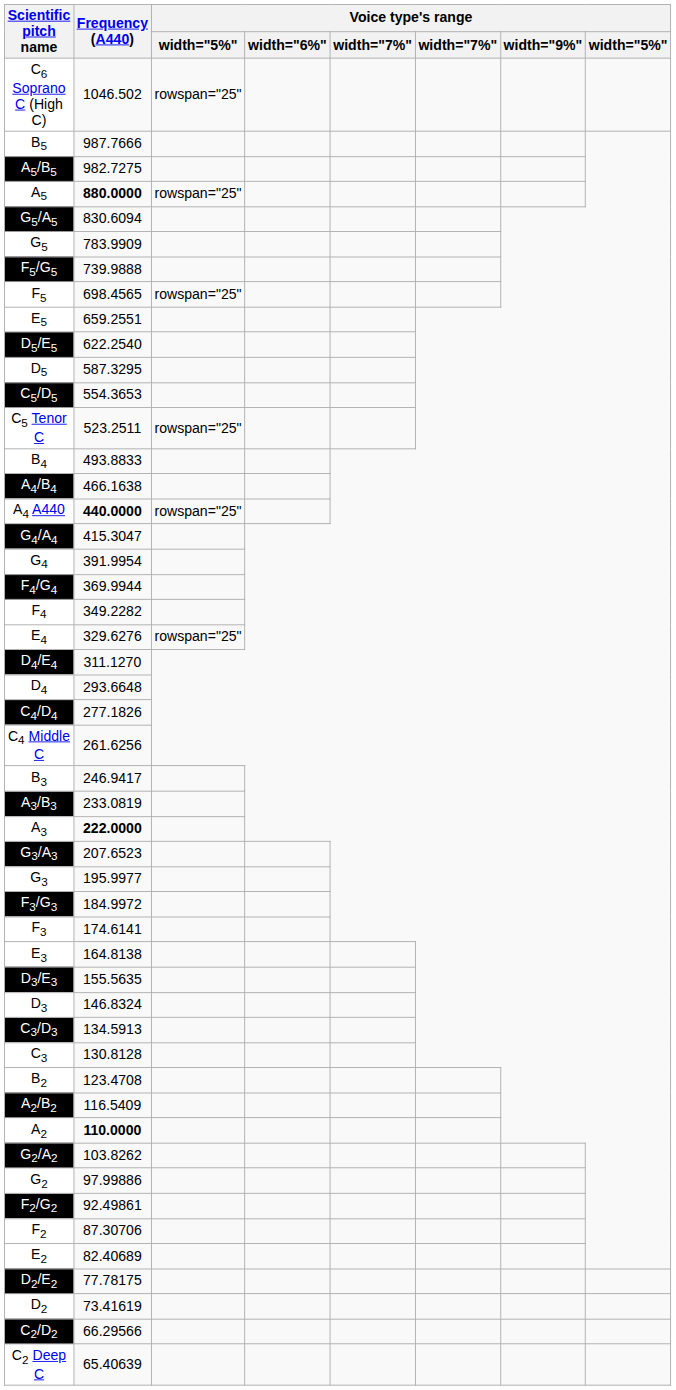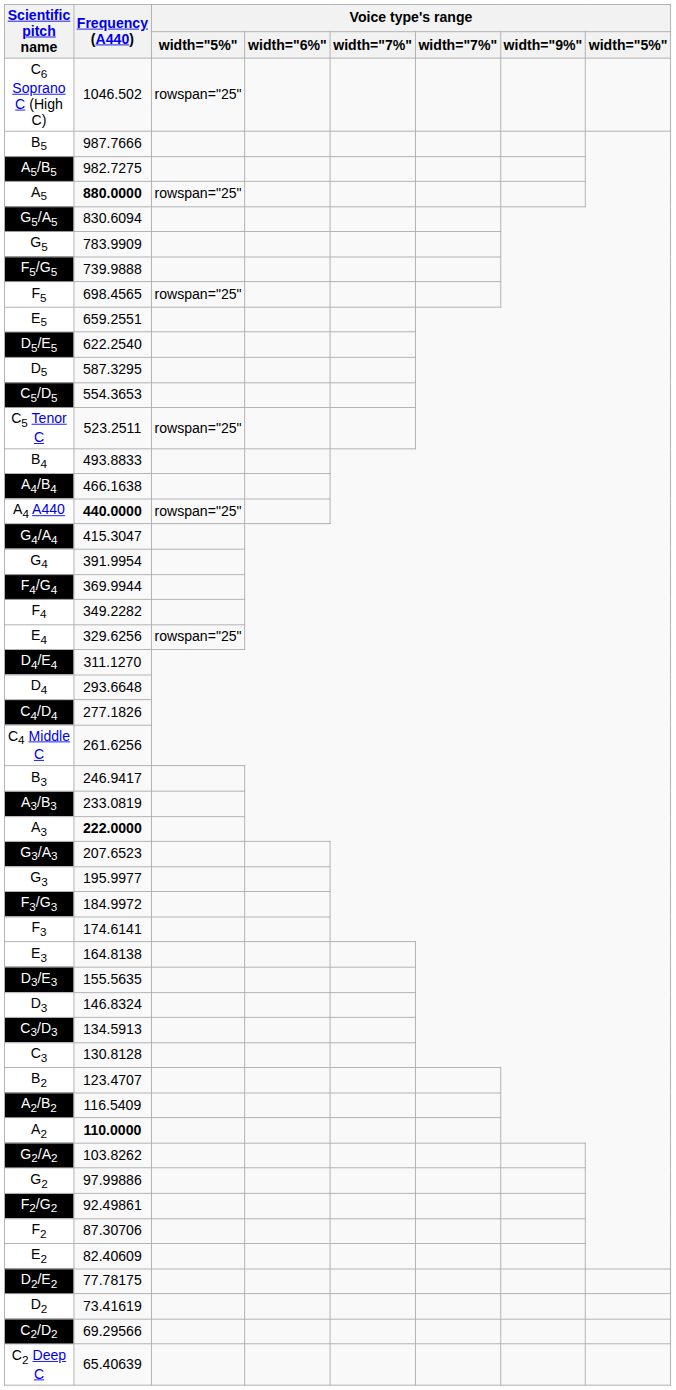E4 | Frequency (A440): 329.6276 -> 329.6256
B2 | Frequency (A440): 123.4708 -> 123.4707
E2 | Frequency (A440): 82.40689 -> 82.40609
C2/D2 | Frequency (A440): 66.29566 -> 69.29566
